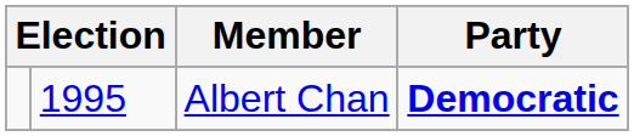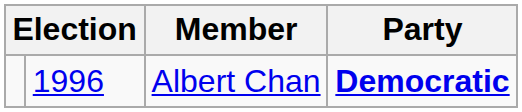Albert Chan | column 2: 1995 -> 1996
